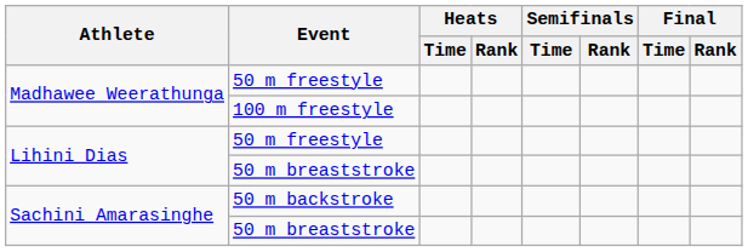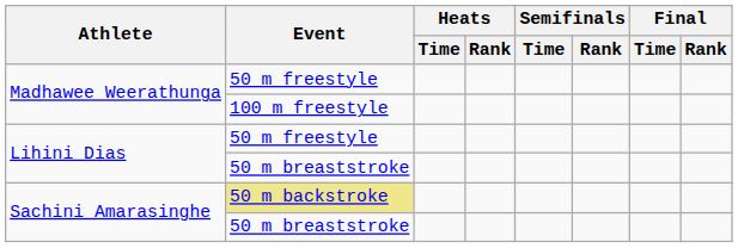50 m backstroke | Event: no background -> khaki background
